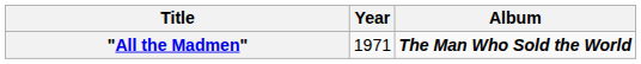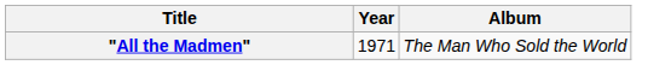row 2 | Album: bold -> normal
